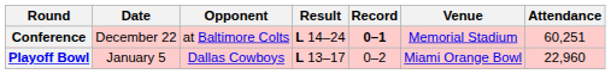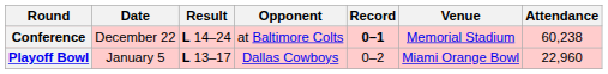columns swapped: Opponent <-> Result
Conference | Attendance: 60,251 -> 60,238
